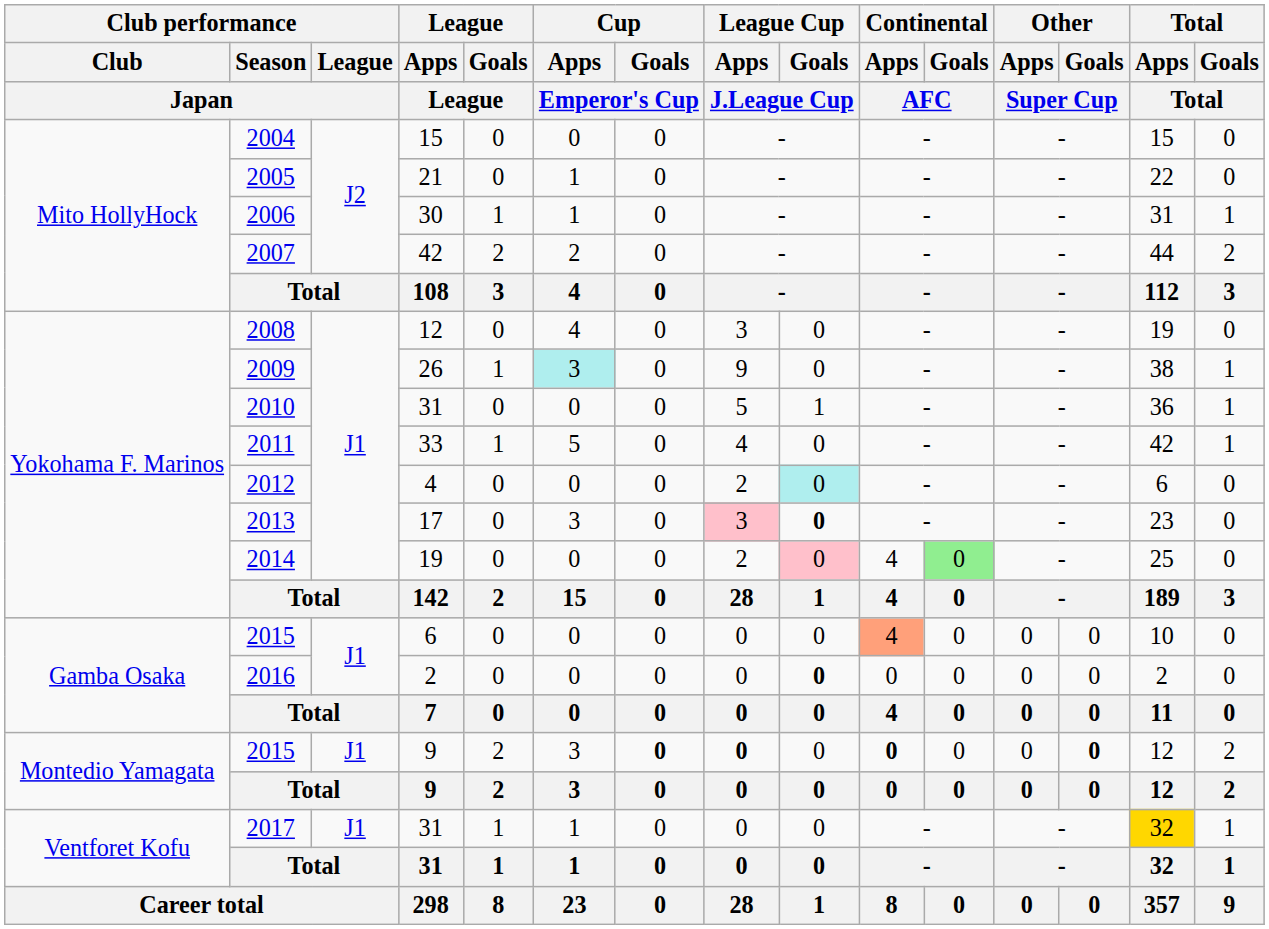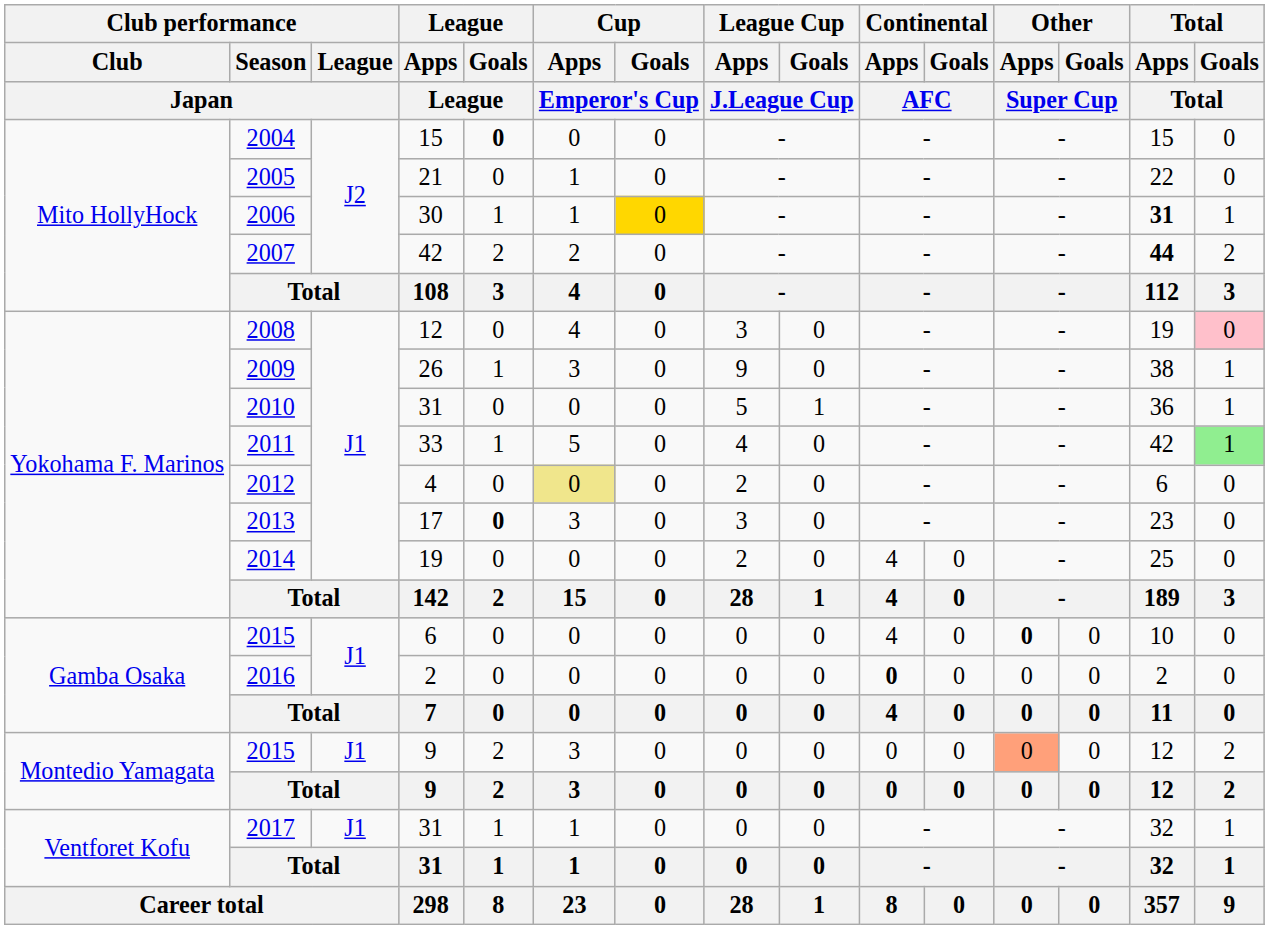2004 | League / Goals / League: normal -> bold
2006 | Cup / Goals / Emperor's Cup: no background -> gold background
2006 | Total / Apps / Total: normal -> bold
2007 | Total / Apps / Total: normal -> bold
2008 | Total / Goals / Total: no background -> pink background
2009 | Cup / Apps / Emperor's Cup: paleturquoise background -> no background
2011 | Total / Goals / Total: no background -> lightgreen background
2012 | Cup / Apps / Emperor's Cup: no background -> khaki background
2012 | League Cup / Goals / J.League Cup: paleturquoise background -> no background
2013 | League / Goals / League: normal -> bold
2013 | League Cup / Apps / J.League Cup: pink background -> no background
2013 | League Cup / Goals / J.League Cup: bold -> normal
2014 | League Cup / Goals / J.League Cup: pink background -> no background
2014 | Continental / Goals / AFC: lightgreen background -> no background
2015 / 6 | Continental / Apps / AFC: lightsalmon background -> no background
2015 / 6 | Other / Apps / Super Cup: normal -> bold
2016 | League Cup / Goals / J.League Cup: bold -> normal
2016 | Continental / Apps / AFC: normal -> bold
2015 / 9 | Cup / Goals / Emperor's Cup: bold -> normal
2015 / 9 | League Cup / Apps / J.League Cup: bold -> normal
2015 / 9 | Continental / Apps / AFC: bold -> normal
2015 / 9 | Other / Apps / Super Cup: no background -> lightsalmon background
2015 / 9 | Other / Goals / Super Cup: bold -> normal
2017 | Total / Apps / Total: gold background -> no background
